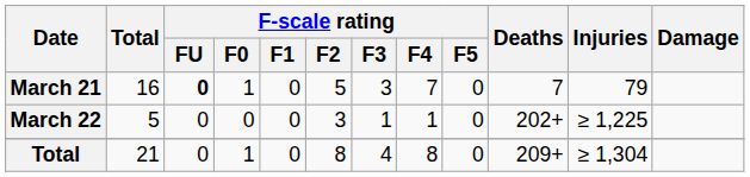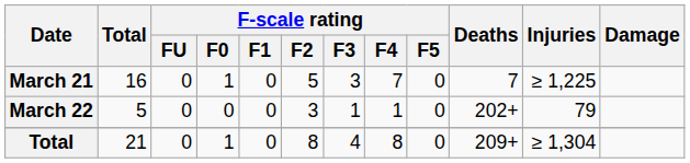March 21 | F-scale rating / FU: bold -> normal
March 21 | Injuries: 79 -> ≥ 1,225
March 22 | Injuries: ≥ 1,225 -> 79
